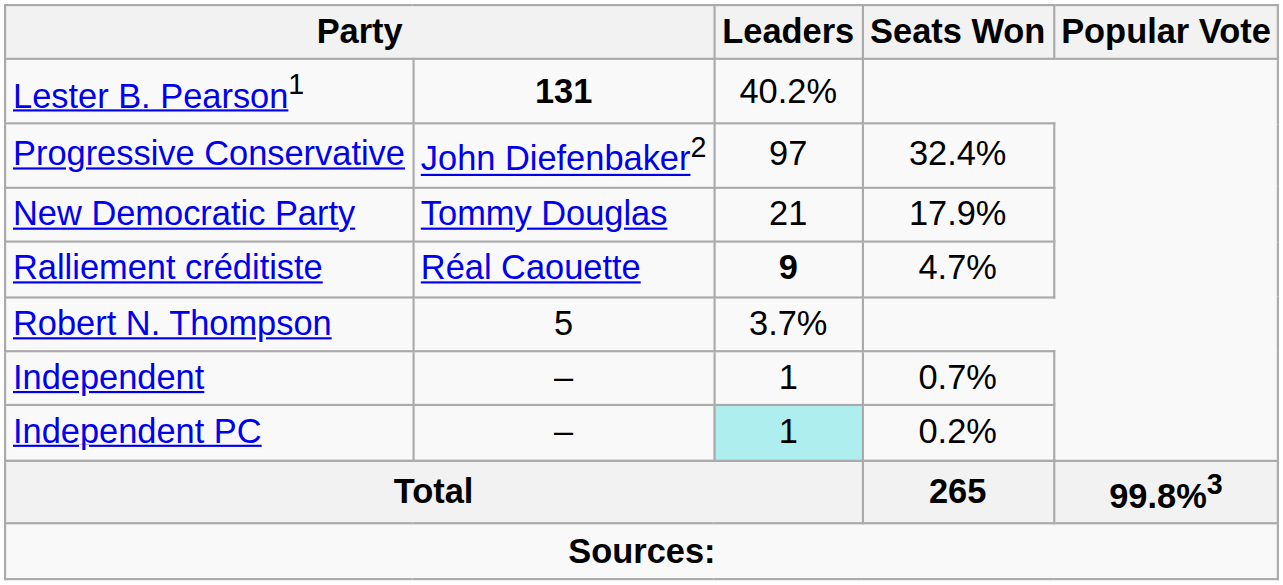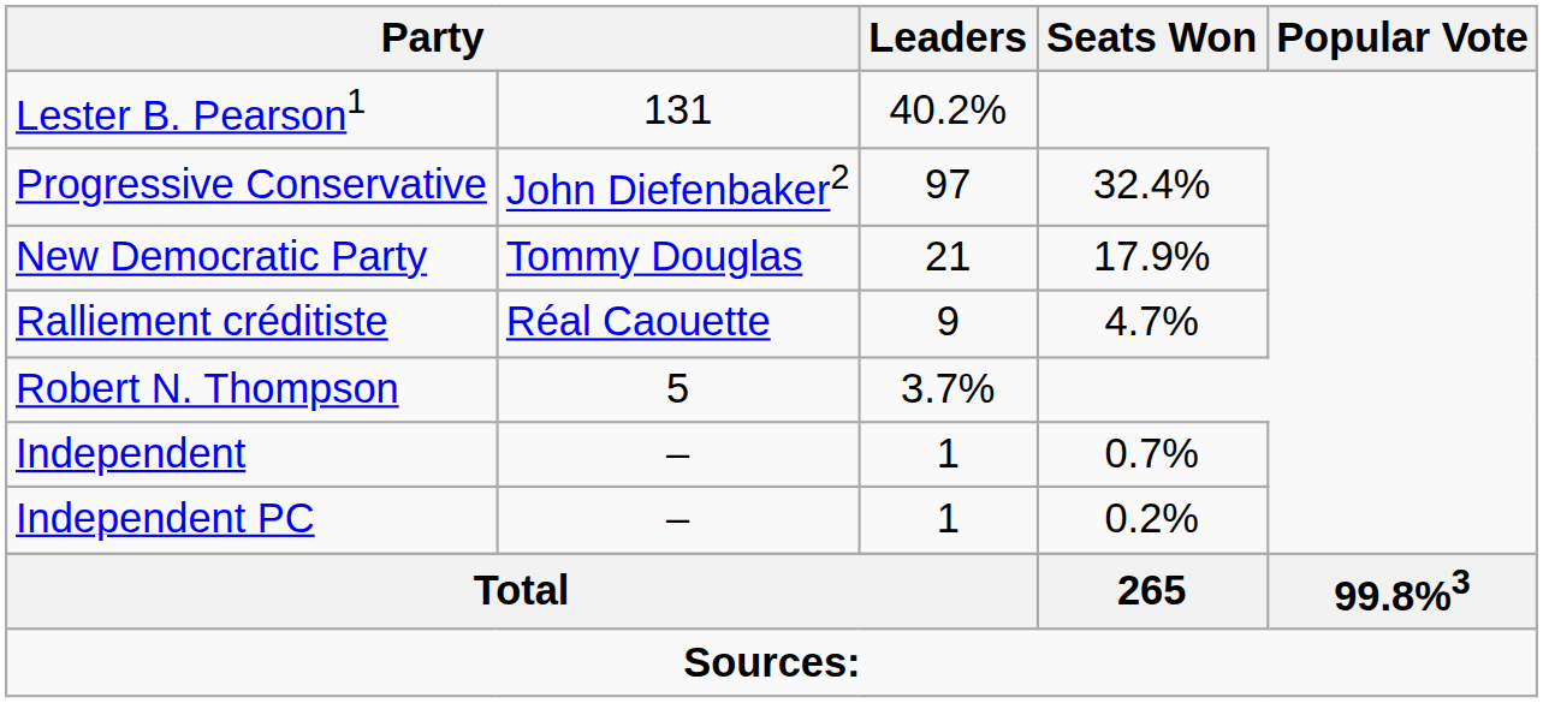Lester B. Pearson1 | column 2: bold -> normal
Ralliement créditiste | Leaders: bold -> normal
Independent PC | Leaders: paleturquoise background -> no background
